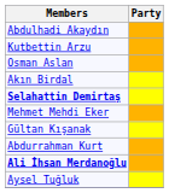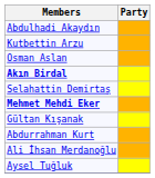Akın Birdal | Members: normal -> bold
Selahattin Demirtaş | Members: bold -> normal
Mehmet Mehdi Eker | Members: normal -> bold
Ali İhsan Merdanoğlu | Members: bold -> normal
